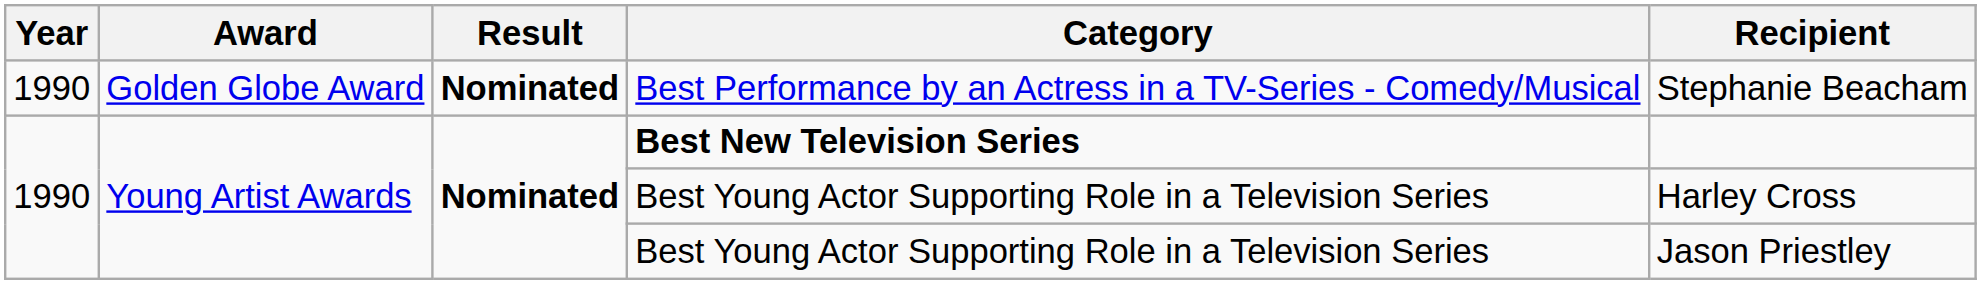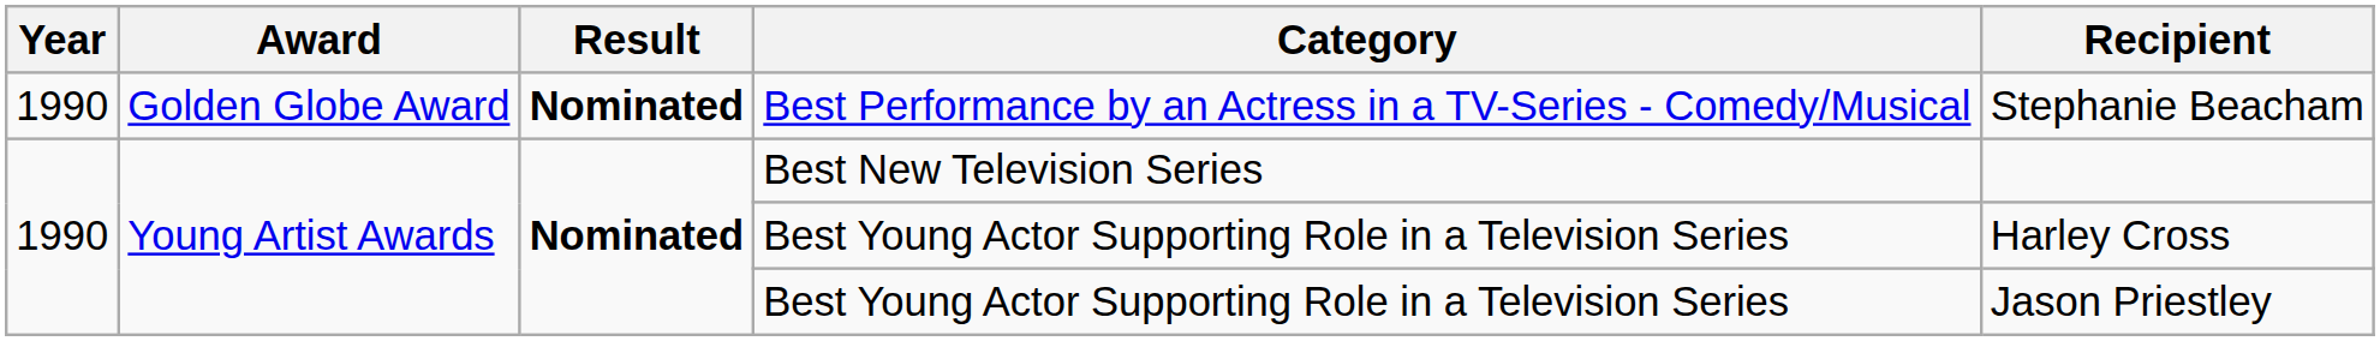Best New Television Series | Category: bold -> normal
